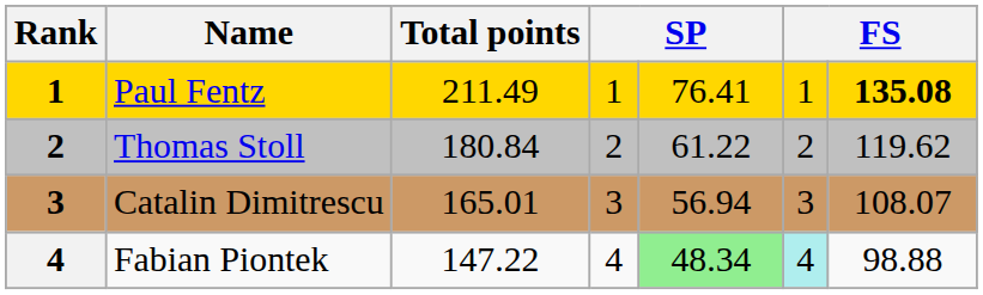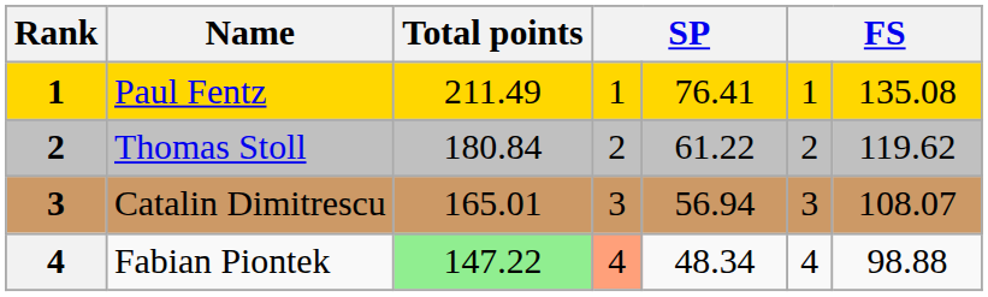Paul Fentz | column 7: bold -> normal
Fabian Piontek | Total points: no background -> lightgreen background
Fabian Piontek | column 4: no background -> lightsalmon background
Fabian Piontek | column 5: lightgreen background -> no background
Fabian Piontek | column 6: paleturquoise background -> no background
